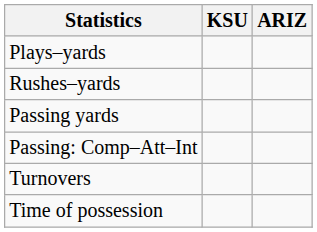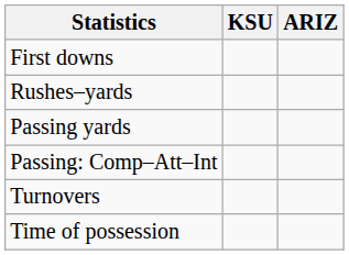+ row: First downs
- row: Plays–yards
